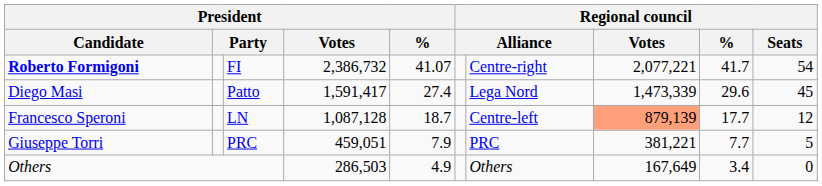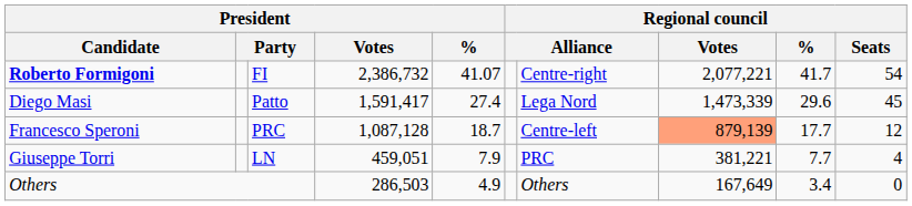Francesco Speroni | column 3: LN -> PRC
Giuseppe Torri | column 3: PRC -> LN
Giuseppe Torri | Regional council / Seats: 5 -> 4
